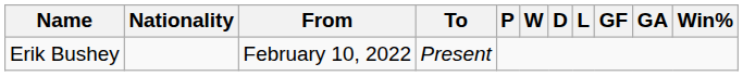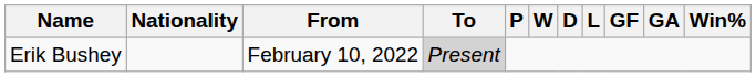Erik Bushey | To: no background -> lightgrey background
